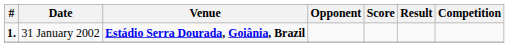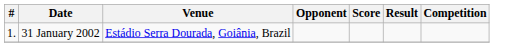31 January 2002 | #: bold -> normal
31 January 2002 | Venue: bold -> normal
